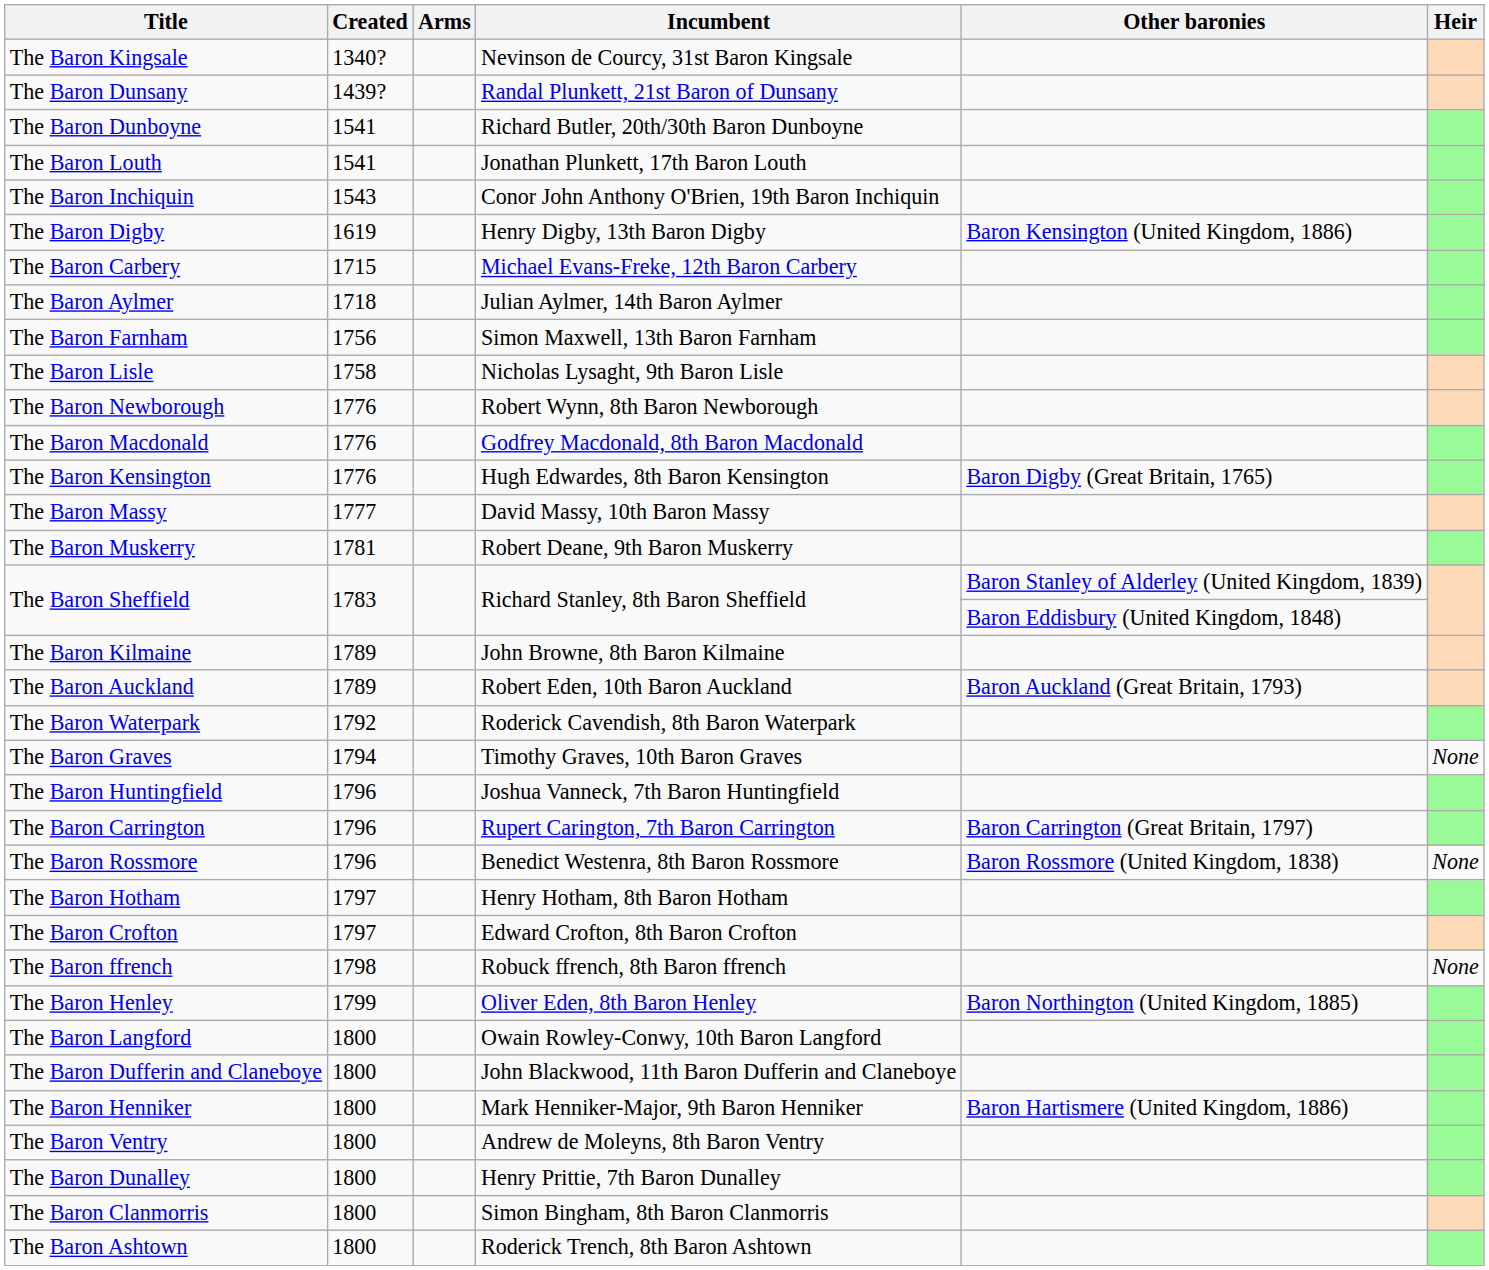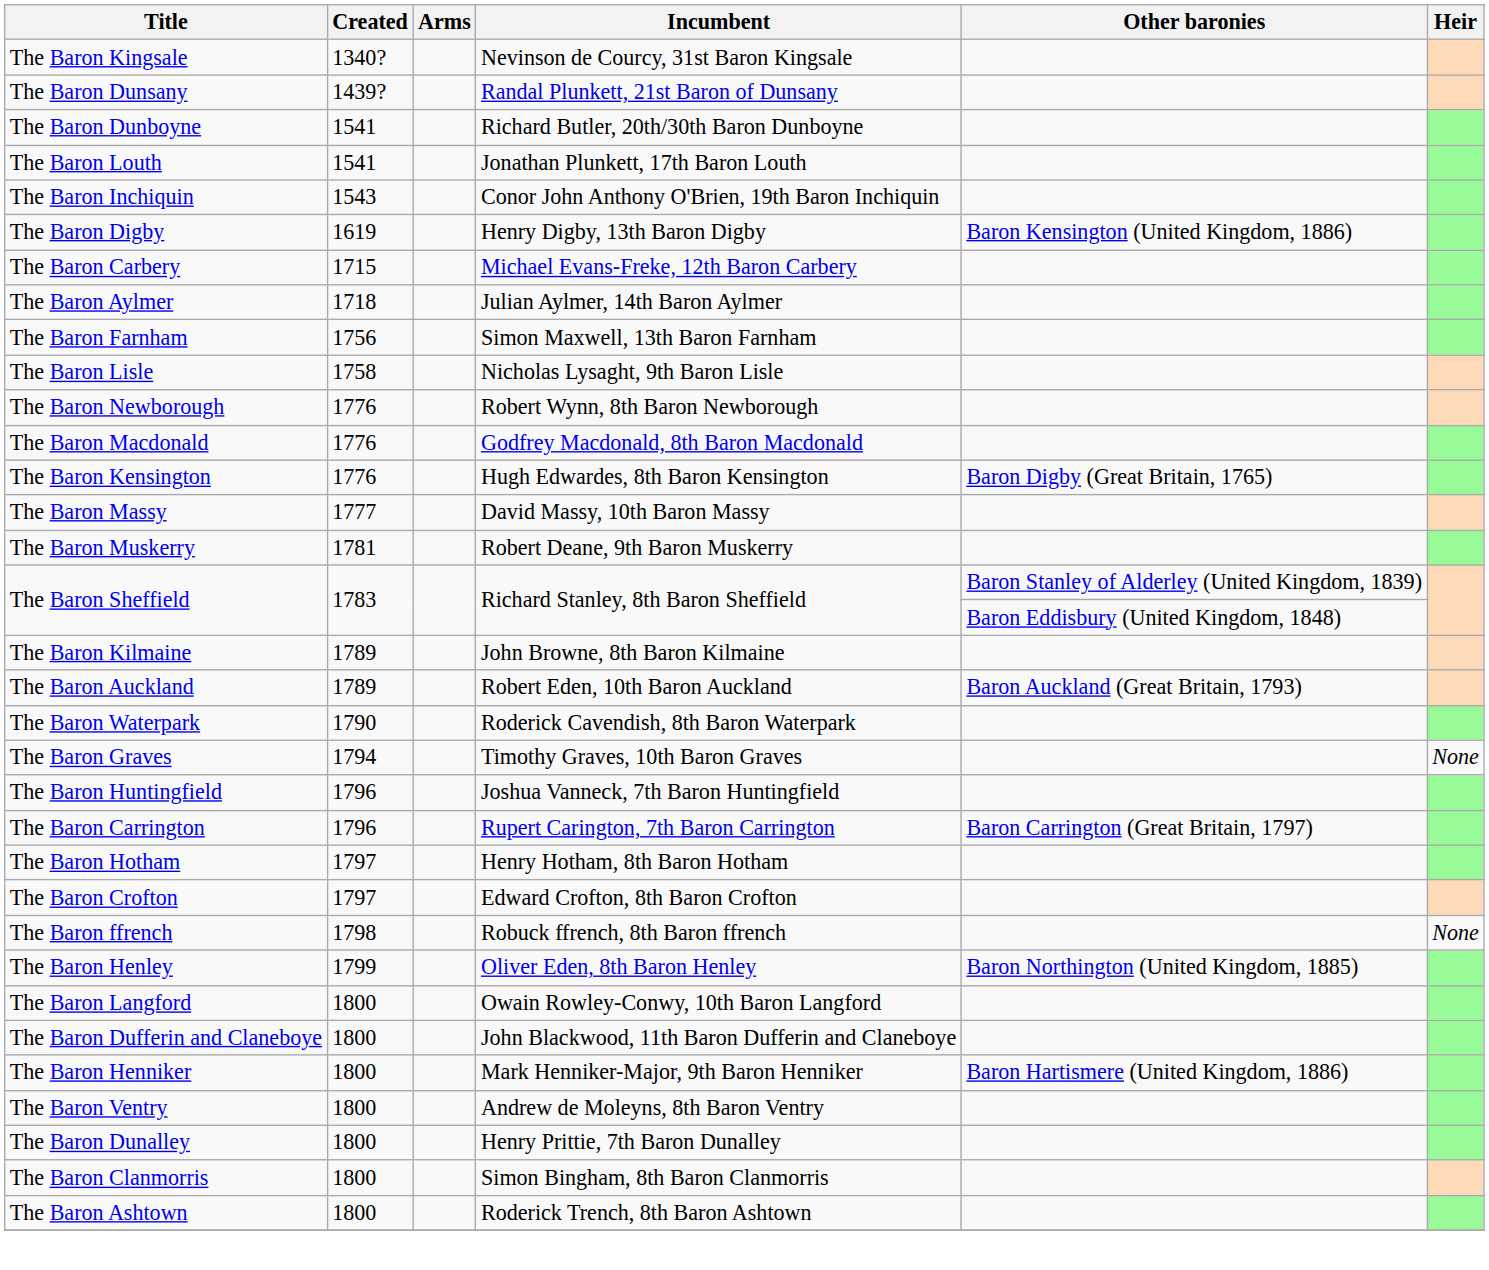The Baron Waterpark | Created: 1792 -> 1790
- row: The Baron Rossmore | 1796 | Benedict Westenra, 8th Baron Rossmore | Baron Rossmore (United Kingdom, 1838) | None
